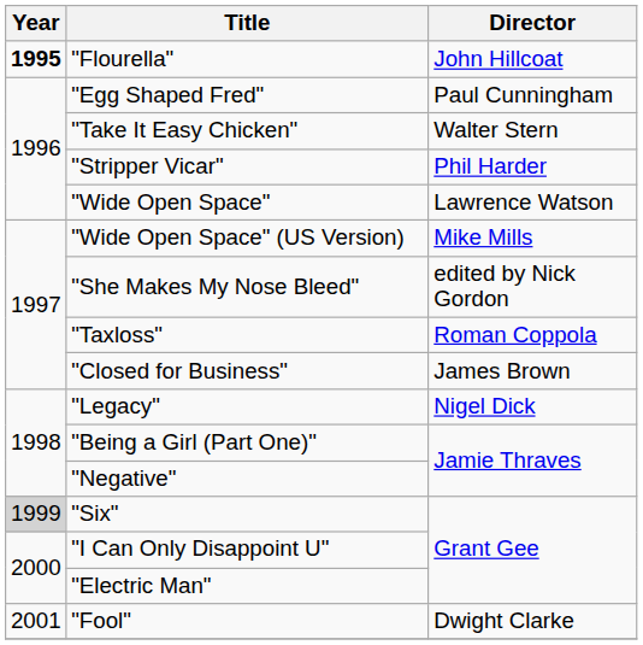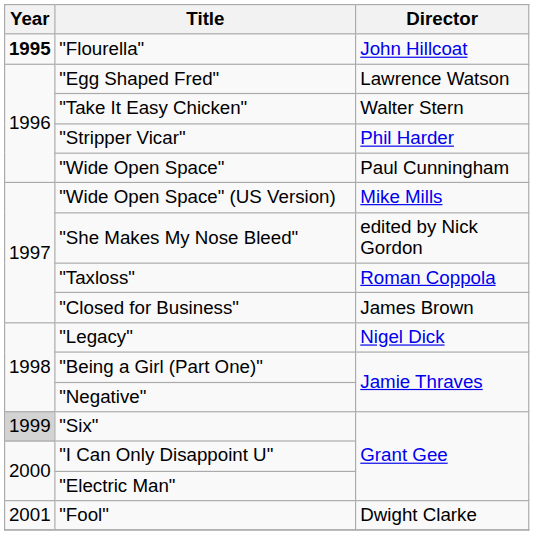"Egg Shaped Fred" | Director: Paul Cunningham -> Lawrence Watson
"Wide Open Space" | Director: Lawrence Watson -> Paul Cunningham
